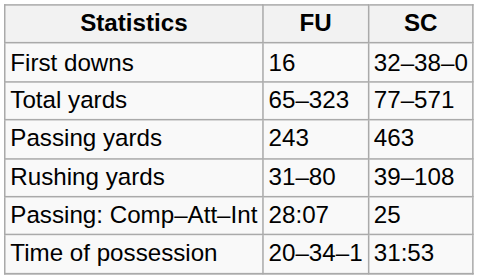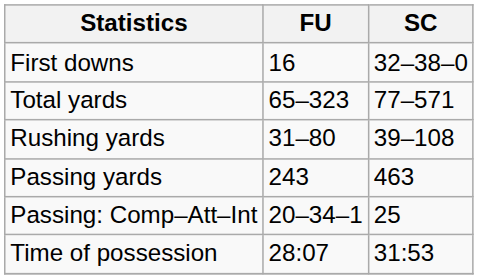rows swapped: Rushing yards <-> Passing yards
Passing: Comp–Att–Int | FU: 28:07 -> 20–34–1
Time of possession | FU: 20–34–1 -> 28:07
